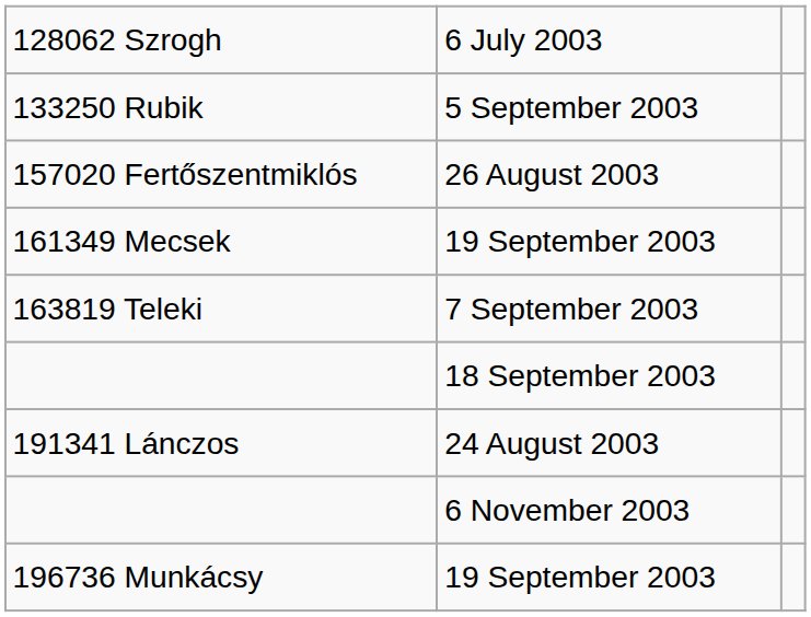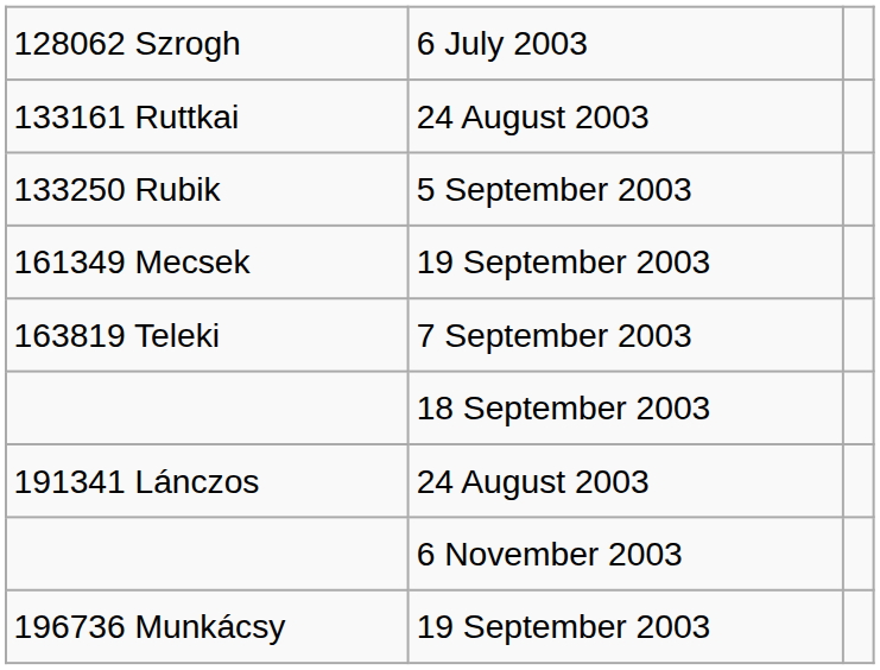+ row: 133161 Ruttkai | 24 August 2003
- row: 157020 Fertőszentmiklós | 26 August 2003
